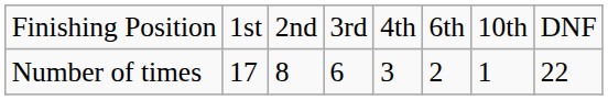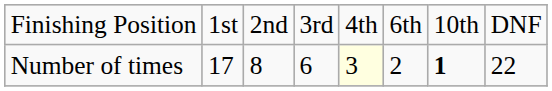Number of times | column 5: no background -> lightyellow background
Number of times | column 7: normal -> bold
